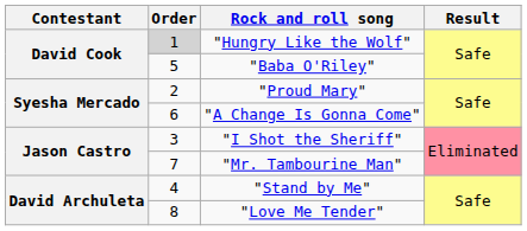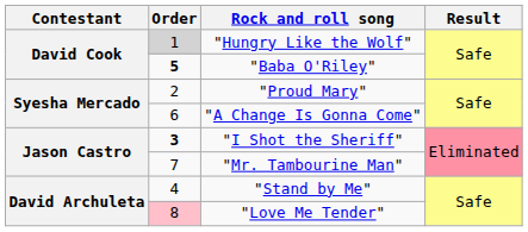"Baba O'Riley" | Order: normal -> bold
"I Shot the Sheriff" | Order: normal -> bold
"Love Me Tender" | Order: no background -> pink background
